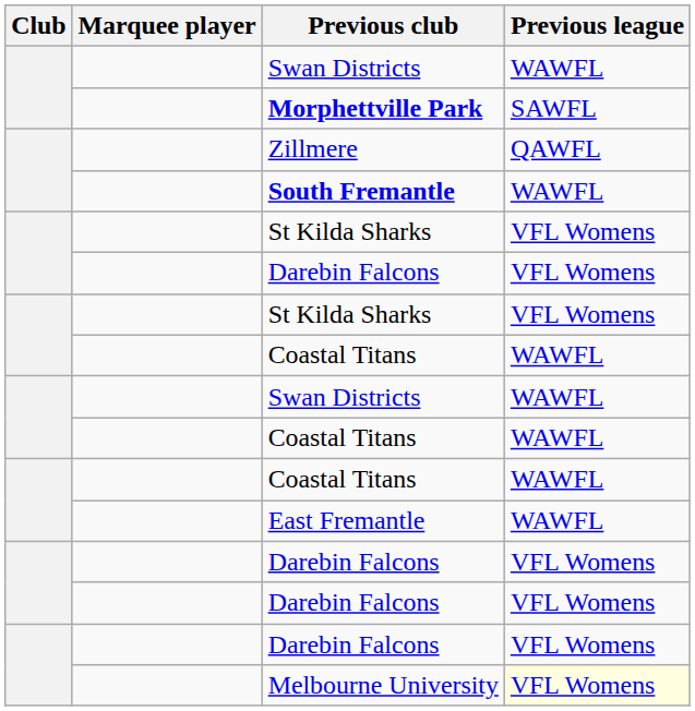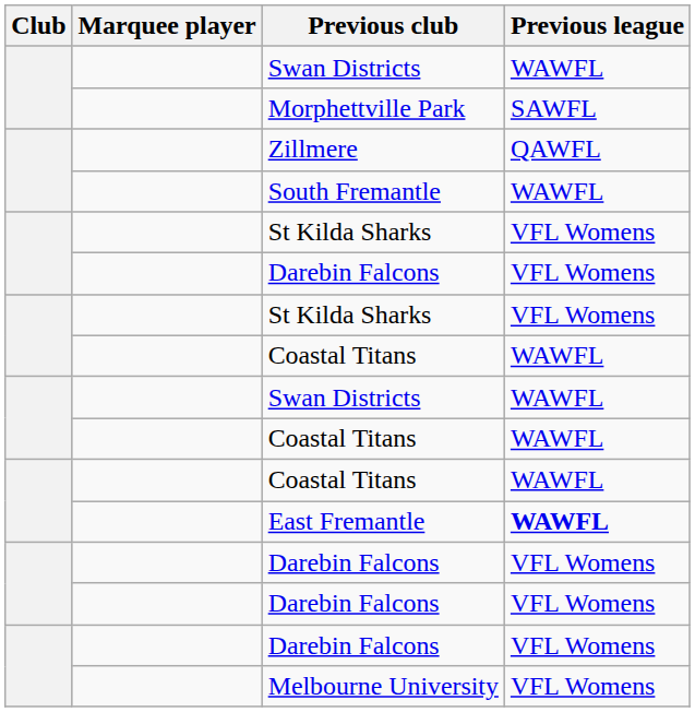Morphettville Park | Previous club: bold -> normal
South Fremantle | Previous club: bold -> normal
East Fremantle | Previous league: normal -> bold
Melbourne University | Previous league: lightyellow background -> no background
